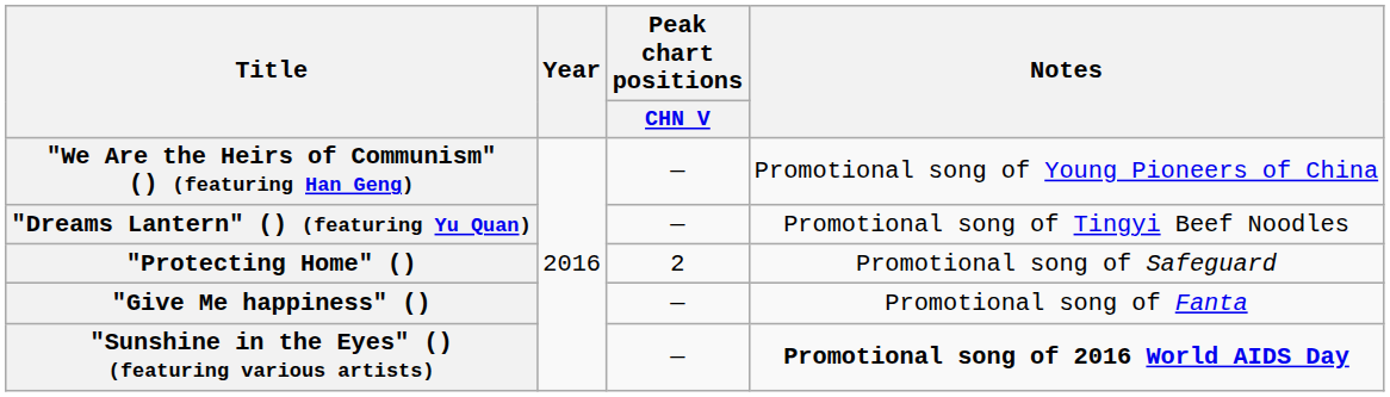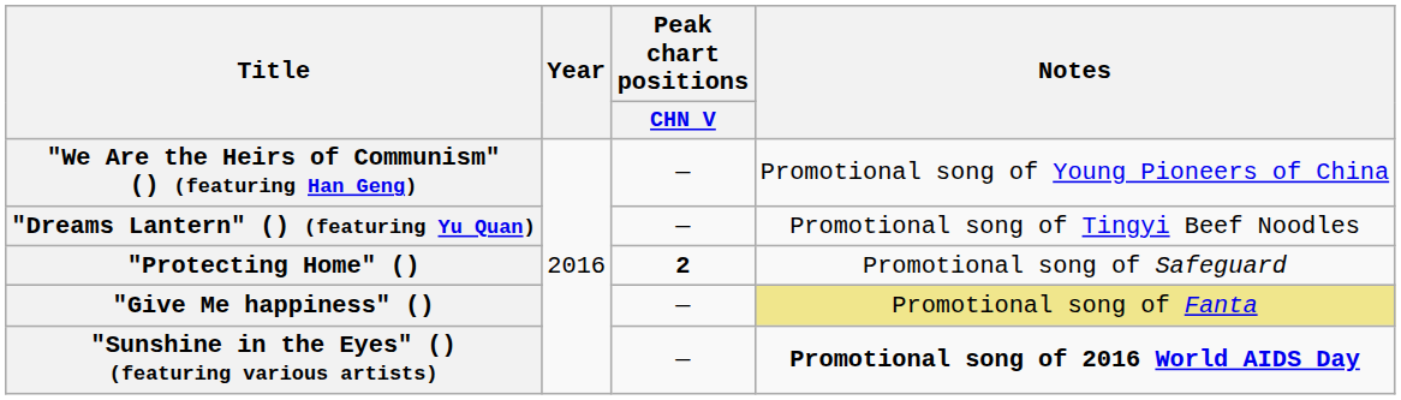"Protecting Home" () | Peak chart positions / CHN V: normal -> bold
"Give Me happiness" () | Notes: no background -> khaki background
